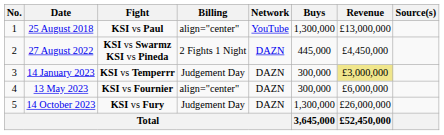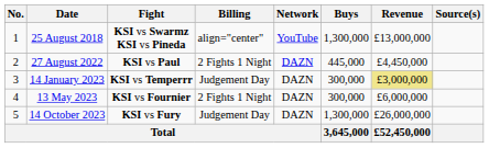25 August 2018 | Fight: KSI vs Paul -> KSI vs Swarmz KSI vs Pineda
27 August 2022 | Fight: KSI vs Swarmz KSI vs Pineda -> KSI vs Paul
13 May 2023 | Billing: align="center" -> 2 Fights 1 Night
